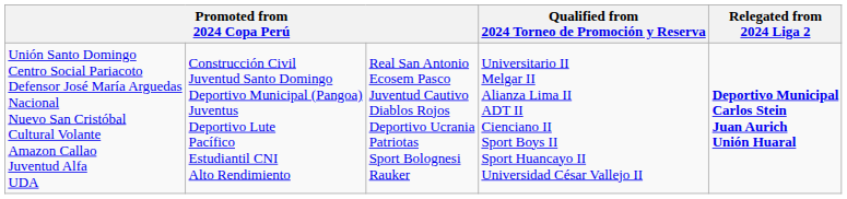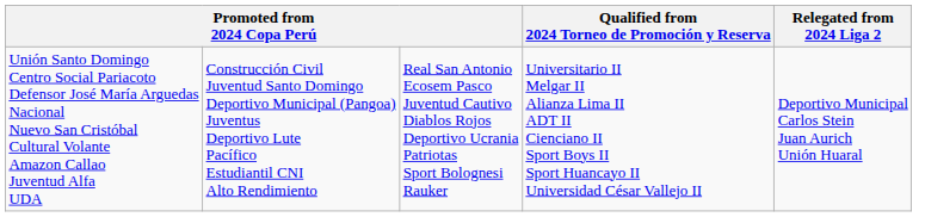row 2 | Relegated from 2024 Liga 2: bold -> normal
